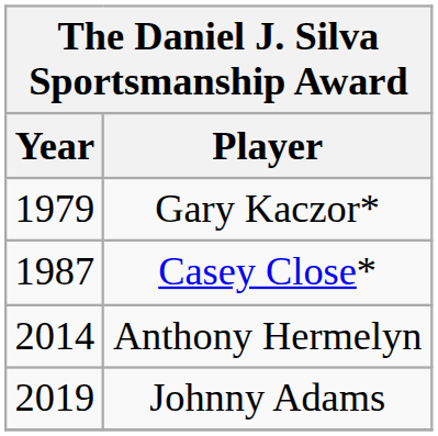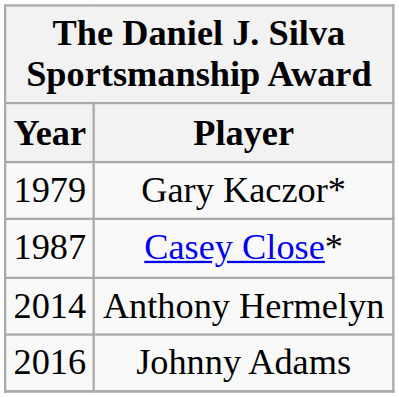Johnny Adams | Year: 2019 -> 2016
